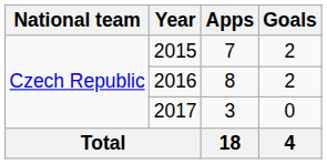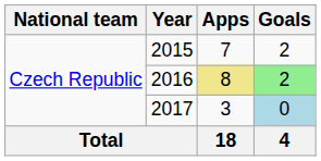2016 | Apps: no background -> khaki background
2016 | Goals: no background -> lightgreen background
2017 | Goals: no background -> lightblue background
